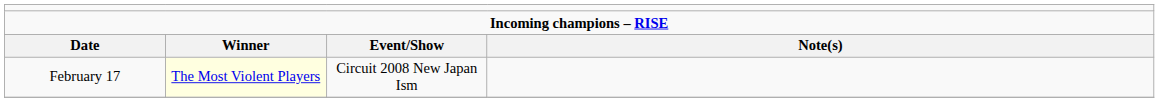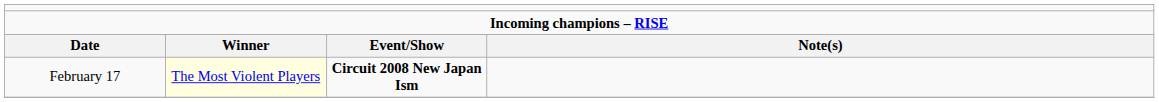February 17 | column 3: normal -> bold
